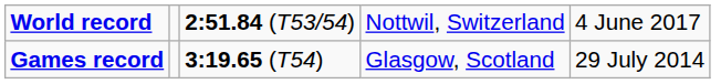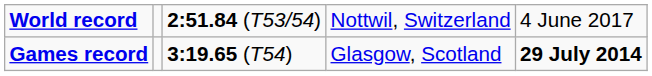Games record | column 5: normal -> bold
